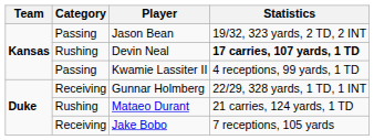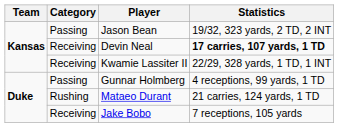Devin Neal | Category: Rushing -> Receiving
Kwamie Lassiter II | Category: Passing -> Receiving
Kwamie Lassiter II | Statistics: 4 receptions, 99 yards, 1 TD -> 22/29, 328 yards, 1 TD, 1 INT
Gunnar Holmberg | Category: Receiving -> Passing
Gunnar Holmberg | Statistics: 22/29, 328 yards, 1 TD, 1 INT -> 4 receptions, 99 yards, 1 TD
